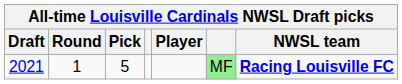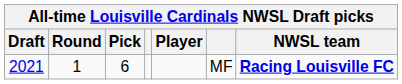2021 | Pick: 5 -> 6
2021 | column 6: lightgreen background -> no background
